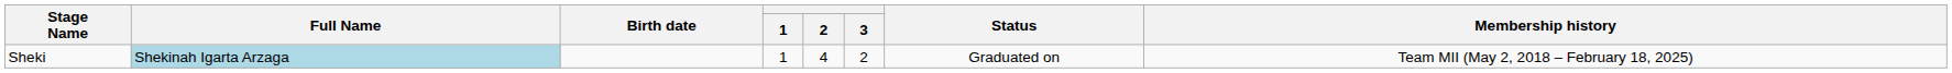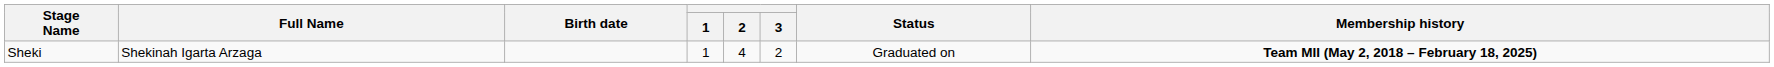Sheki | Full Name: lightblue background -> no background
Sheki | Membership history: normal -> bold
